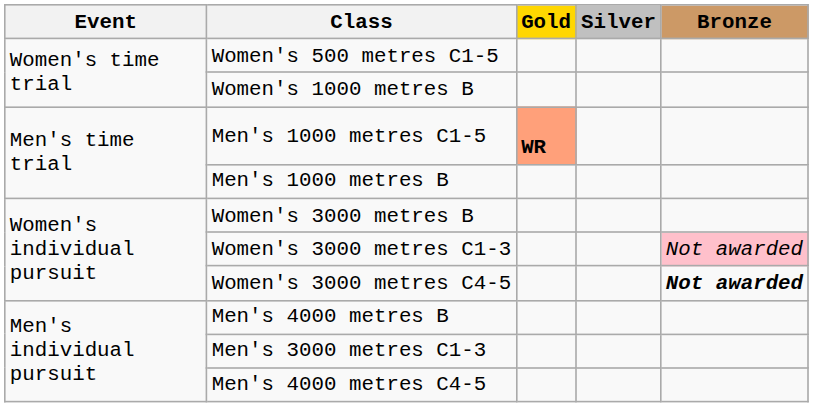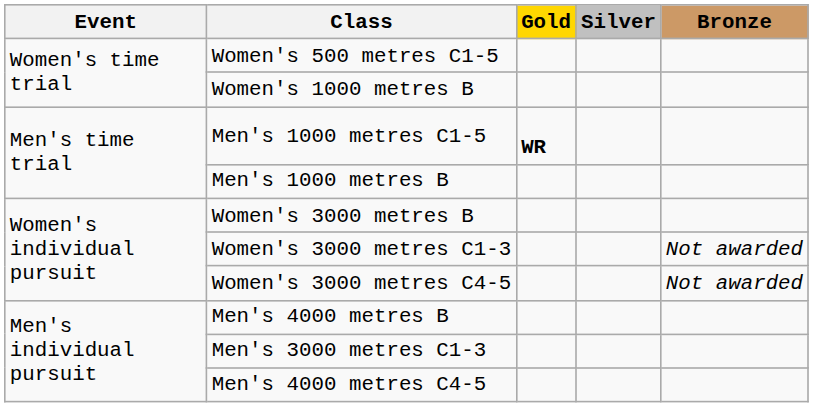Men's 1000 metres C1-5 | Gold: lightsalmon background -> no background
Women's 3000 metres C1-3 | Bronze: pink background -> no background
Women's 3000 metres C4-5 | Bronze: bold -> normal
